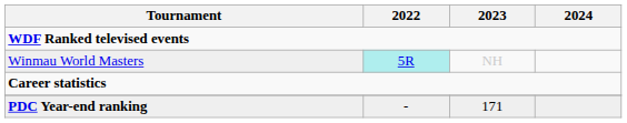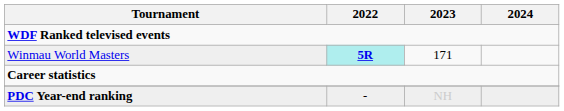Winmau World Masters | 2022: normal -> bold
Winmau World Masters | 2023: NH -> 171
PDC Year-end ranking | 2023: 171 -> NH
